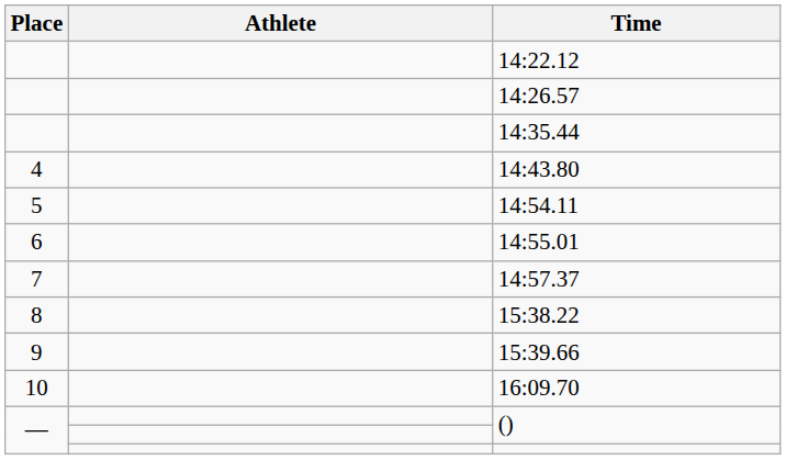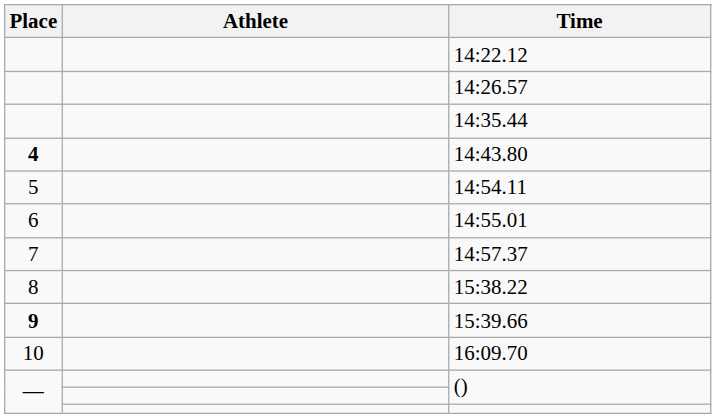14:43.80 | Place: normal -> bold
15:39.66 | Place: normal -> bold
